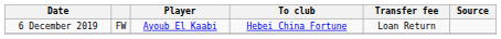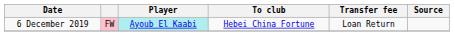6 December 2019 | column 2: no background -> pink background
6 December 2019 | Player: no background -> paleturquoise background
